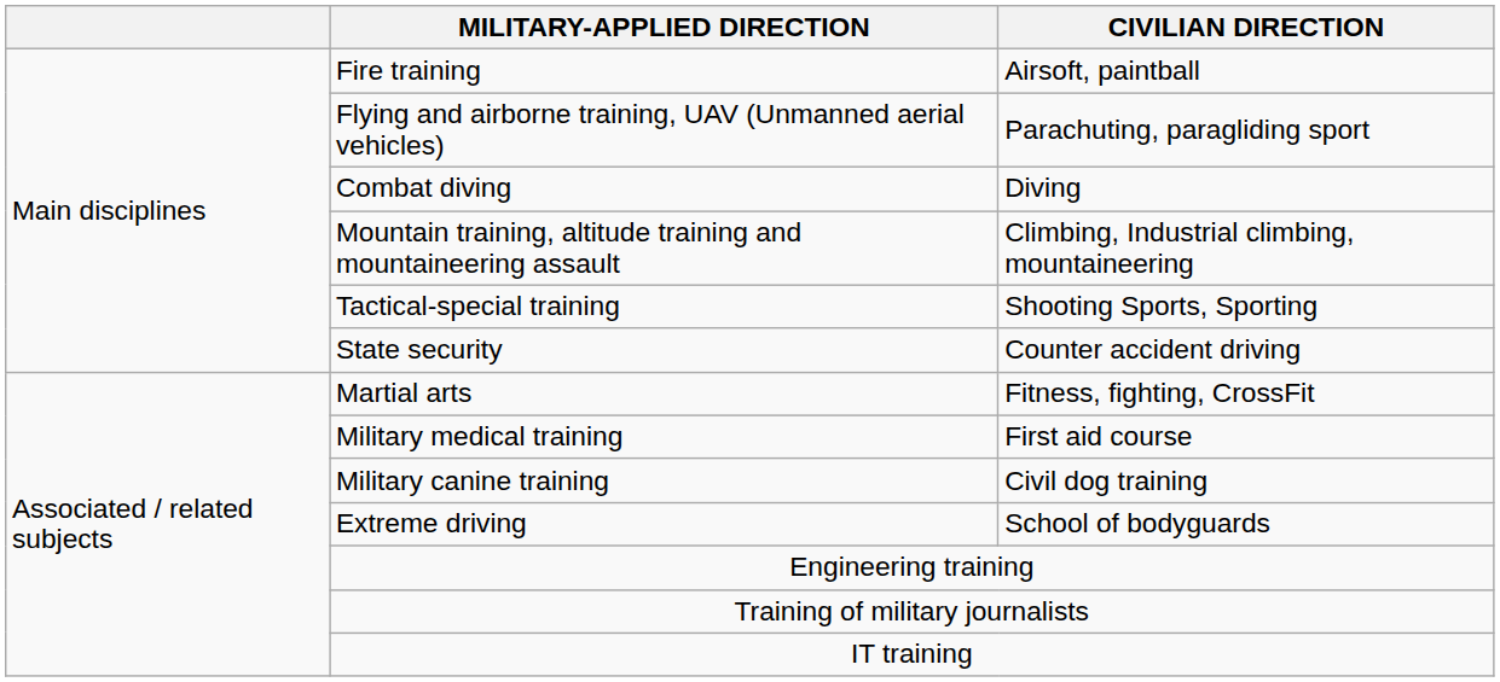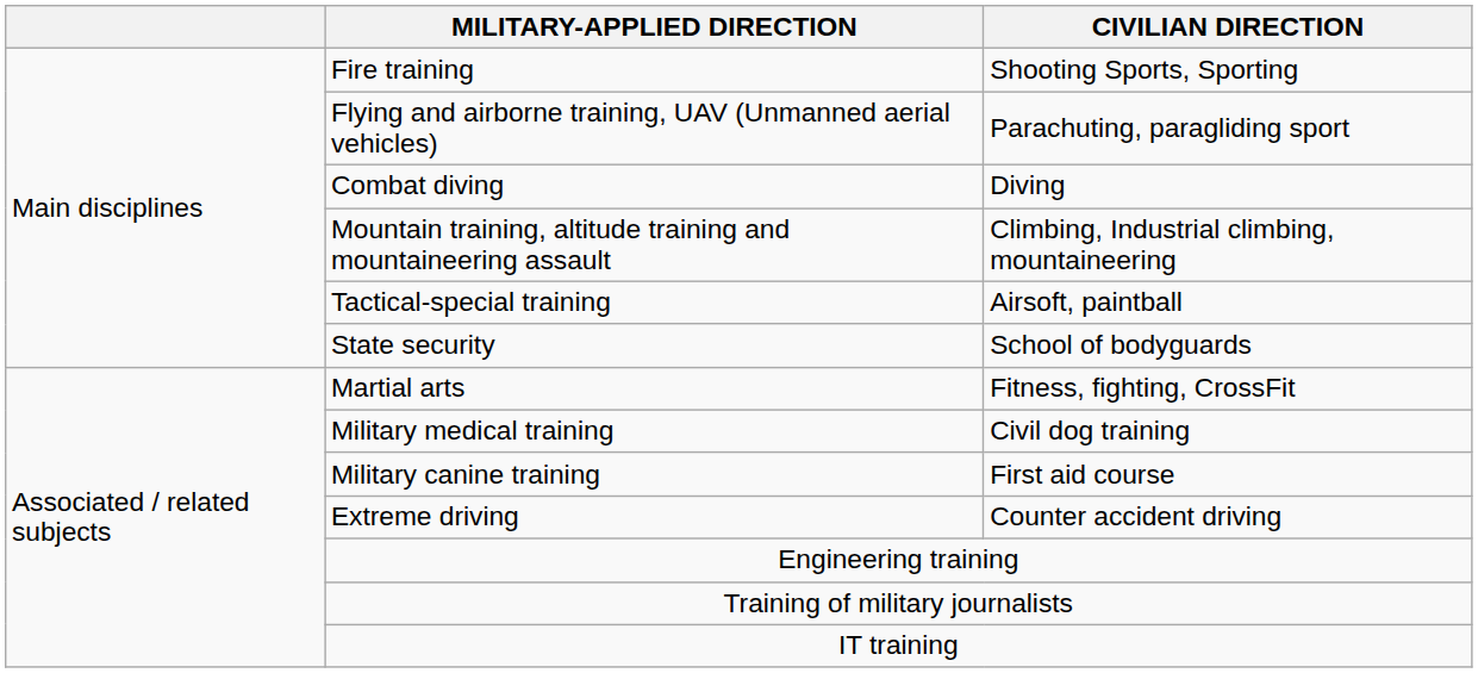Fire training | CIVILIAN DIRECTION: Airsoft, paintball -> Shooting Sports, Sporting
Tactical-special training | CIVILIAN DIRECTION: Shooting Sports, Sporting -> Airsoft, paintball
State security | CIVILIAN DIRECTION: Counter accident driving -> School of bodyguards
Military medical training | CIVILIAN DIRECTION: First aid course -> Civil dog training
Military canine training | CIVILIAN DIRECTION: Civil dog training -> First aid course
Extreme driving | CIVILIAN DIRECTION: School of bodyguards -> Counter accident driving
